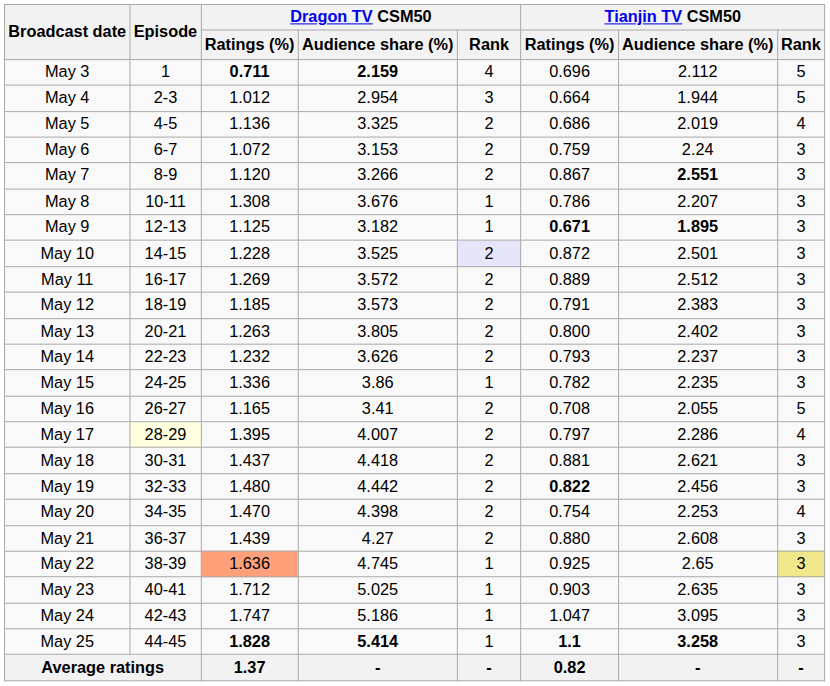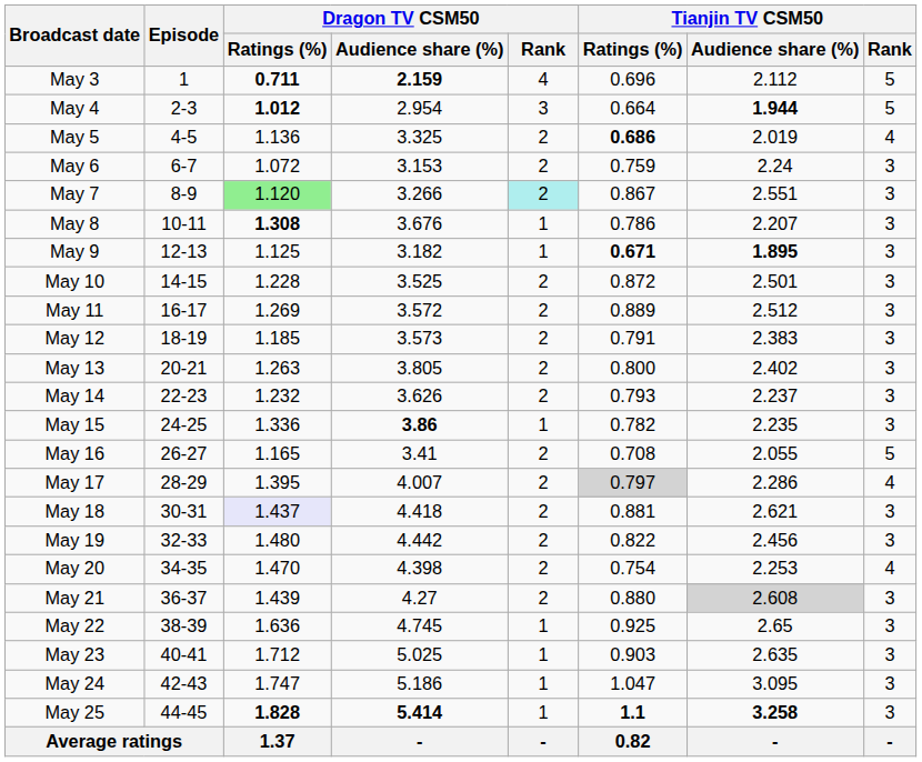May 4 | Dragon TV CSM50 / Ratings (%): normal -> bold
May 4 | Tianjin TV CSM50 / Audience share (%): normal -> bold
May 5 | Tianjin TV CSM50 / Ratings (%): normal -> bold
May 7 | Dragon TV CSM50 / Ratings (%): no background -> lightgreen background
May 7 | Dragon TV CSM50 / Rank: no background -> paleturquoise background
May 7 | Tianjin TV CSM50 / Audience share (%): bold -> normal
May 8 | Dragon TV CSM50 / Ratings (%): normal -> bold
May 10 | Dragon TV CSM50 / Rank: lavender background -> no background
May 15 | Dragon TV CSM50 / Audience share (%): normal -> bold
May 17 | Episode: lightyellow background -> no background
May 17 | Tianjin TV CSM50 / Ratings (%): no background -> lightgrey background
May 18 | Dragon TV CSM50 / Ratings (%): no background -> lavender background
May 19 | Tianjin TV CSM50 / Ratings (%): bold -> normal
May 21 | Tianjin TV CSM50 / Audience share (%): no background -> lightgrey background
May 22 | Dragon TV CSM50 / Ratings (%): lightsalmon background -> no background
May 22 | Tianjin TV CSM50 / Rank: khaki background -> no background
